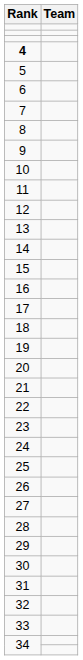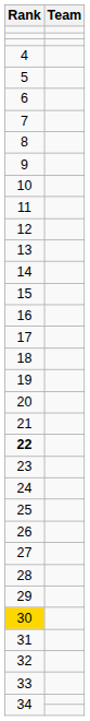row 5 | Rank: bold -> normal
row 23 | Rank: normal -> bold
row 31 | Rank: no background -> gold background
